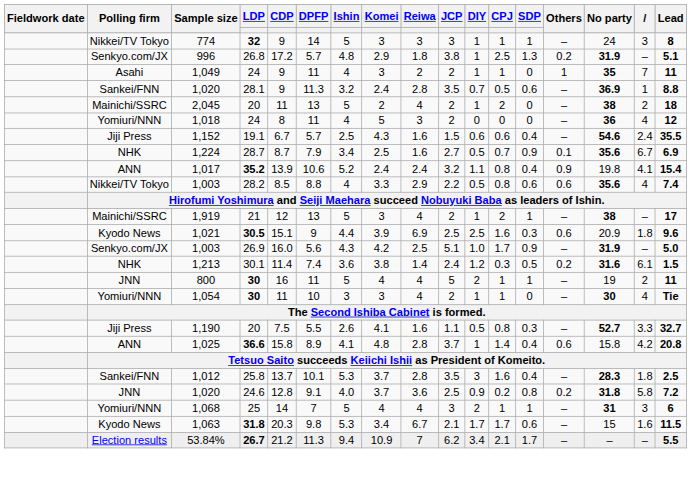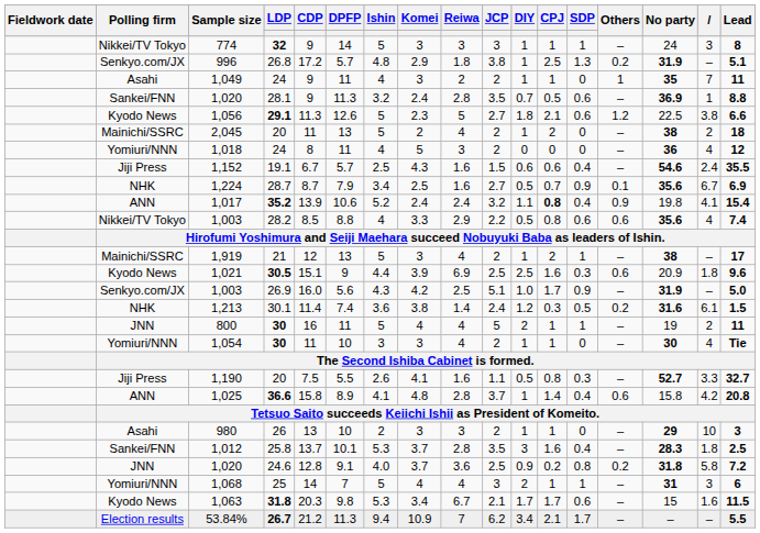+ row: Kyodo News | 1,056 | 29.1 | 11.3 | 12.6 | 5 | 2.3 | 5 | 2.7 | 1.8 | 2.1 | 0.6 | 1.2 | 22.5 | 3.8 | 6.6
1,017 | CPJ: normal -> bold
+ row: Asahi | 980 | 26 | 13 | 10 | 2 | 3 | 3 | 2 | 1 | 1 | 0 | – | 29 | 10 | 3
